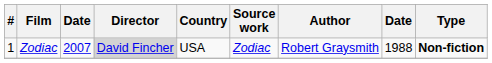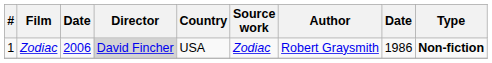row 2 | column 3: 2007 -> 2006
row 2 | column 8: 1988 -> 1986
